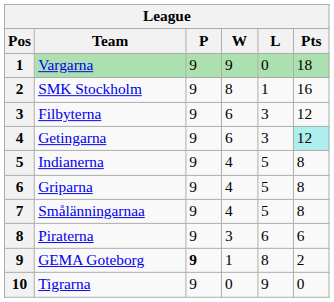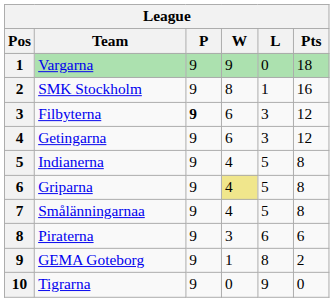Filbyterna | P: normal -> bold
Getingarna | Pts: paleturquoise background -> no background
Griparna | W: no background -> khaki background
GEMA Goteborg | P: bold -> normal
